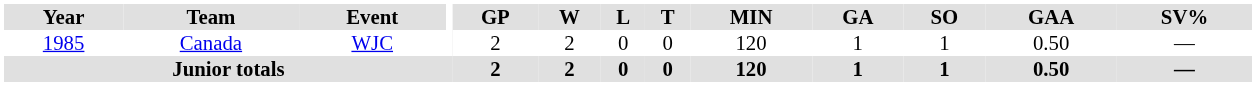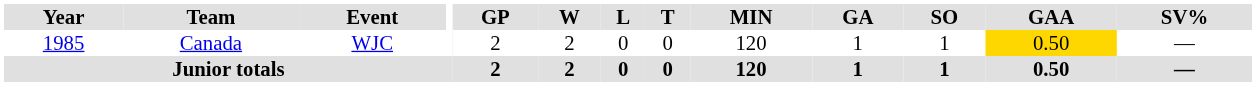Canada | GAA: no background -> gold background
